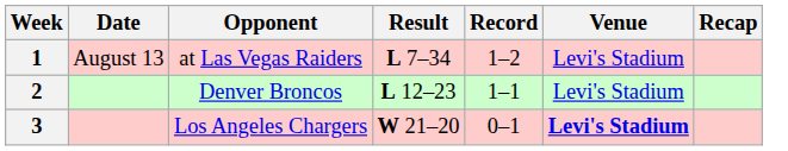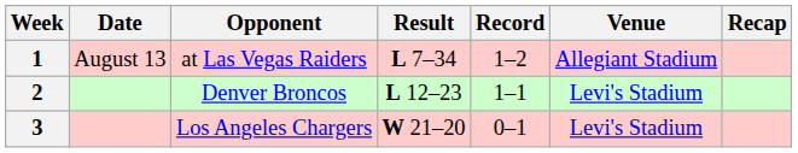1 | Venue: Levi's Stadium -> Allegiant Stadium
3 | Venue: bold -> normal
